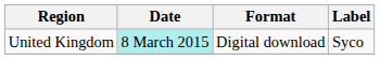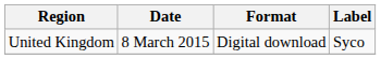United Kingdom | Date: paleturquoise background -> no background
